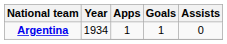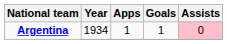Argentina / 1934 | Assists: no background -> pink background
